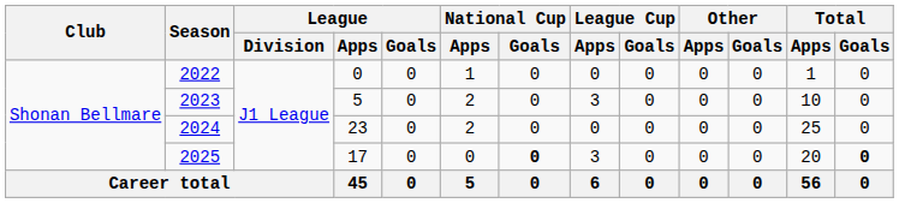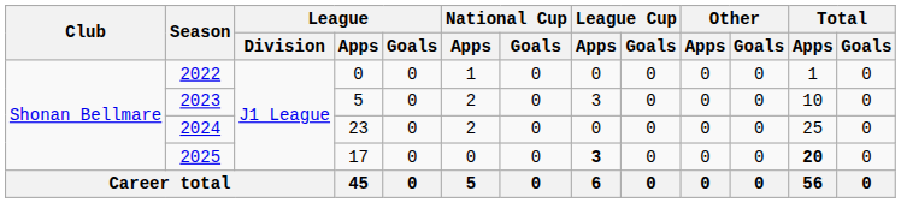2025 | National Cup / Goals: bold -> normal
2025 | League Cup / Apps: normal -> bold
2025 | Total / Apps: normal -> bold
2025 | Total / Goals: bold -> normal
